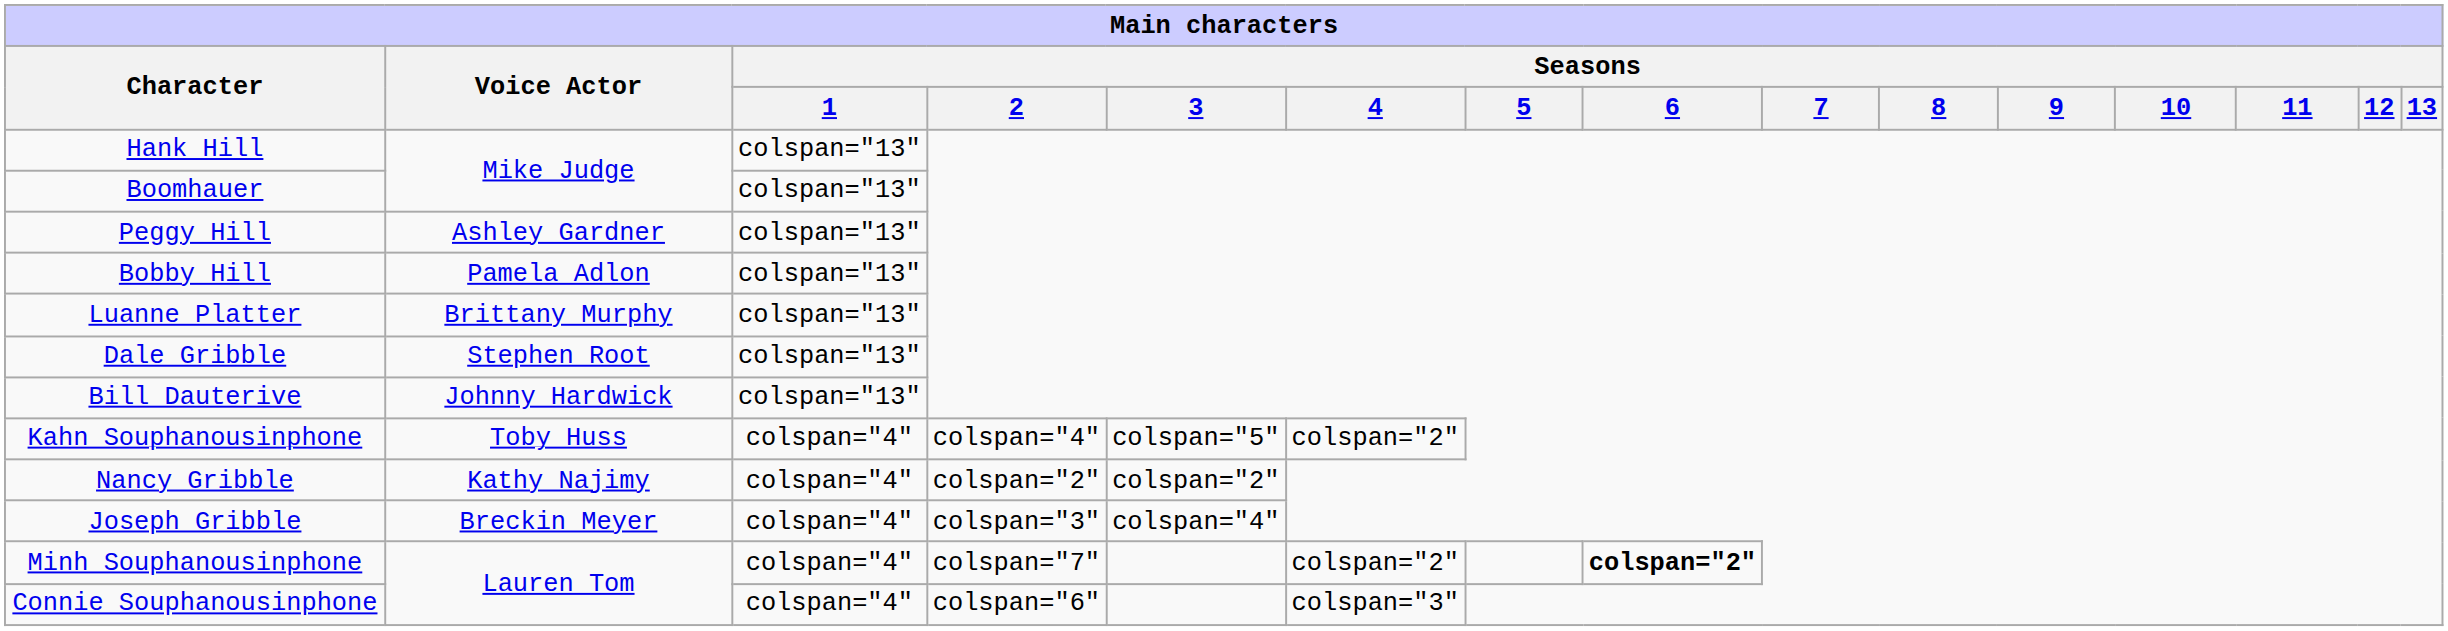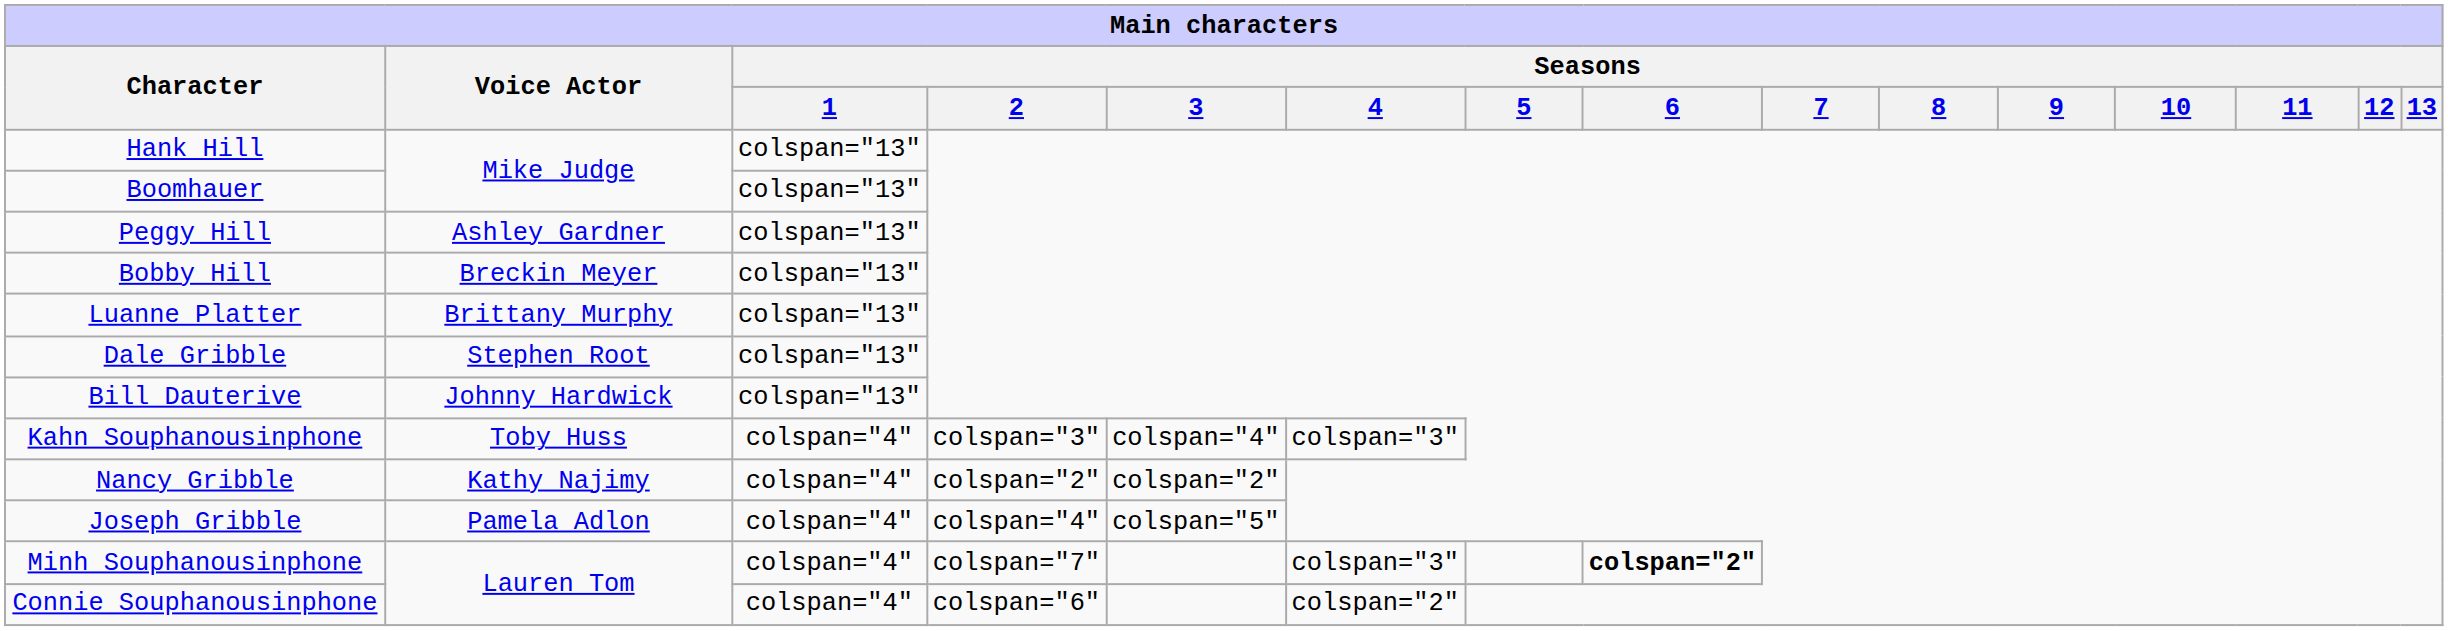Bobby Hill | Voice Actor: Pamela Adlon -> Breckin Meyer
Kahn Souphanousinphone | Seasons / 2: colspan="4" -> colspan="3"
Kahn Souphanousinphone | Seasons / 3: colspan="5" -> colspan="4"
Kahn Souphanousinphone | Seasons / 4: colspan="2" -> colspan="3"
Joseph Gribble | Voice Actor: Breckin Meyer -> Pamela Adlon
Joseph Gribble | Seasons / 2: colspan="3" -> colspan="4"
Joseph Gribble | Seasons / 3: colspan="4" -> colspan="5"
Minh Souphanousinphone | Seasons / 4: colspan="2" -> colspan="3"
Connie Souphanousinphone | Seasons / 4: colspan="3" -> colspan="2"
